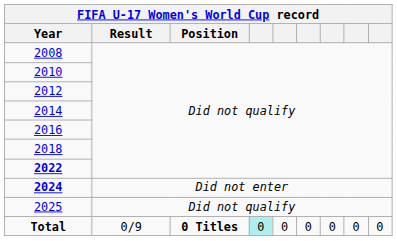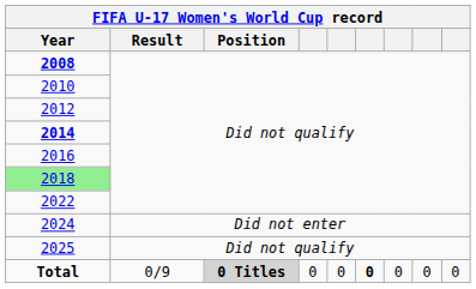2008 | Year: normal -> bold
2014 | Year: normal -> bold
2018 | Year: no background -> lightgreen background
2022 | Year: bold -> normal
2024 | Year: bold -> normal
Total | Position: no background -> lightgrey background
Total | column 4: paleturquoise background -> no background
Total | column 6: normal -> bold
